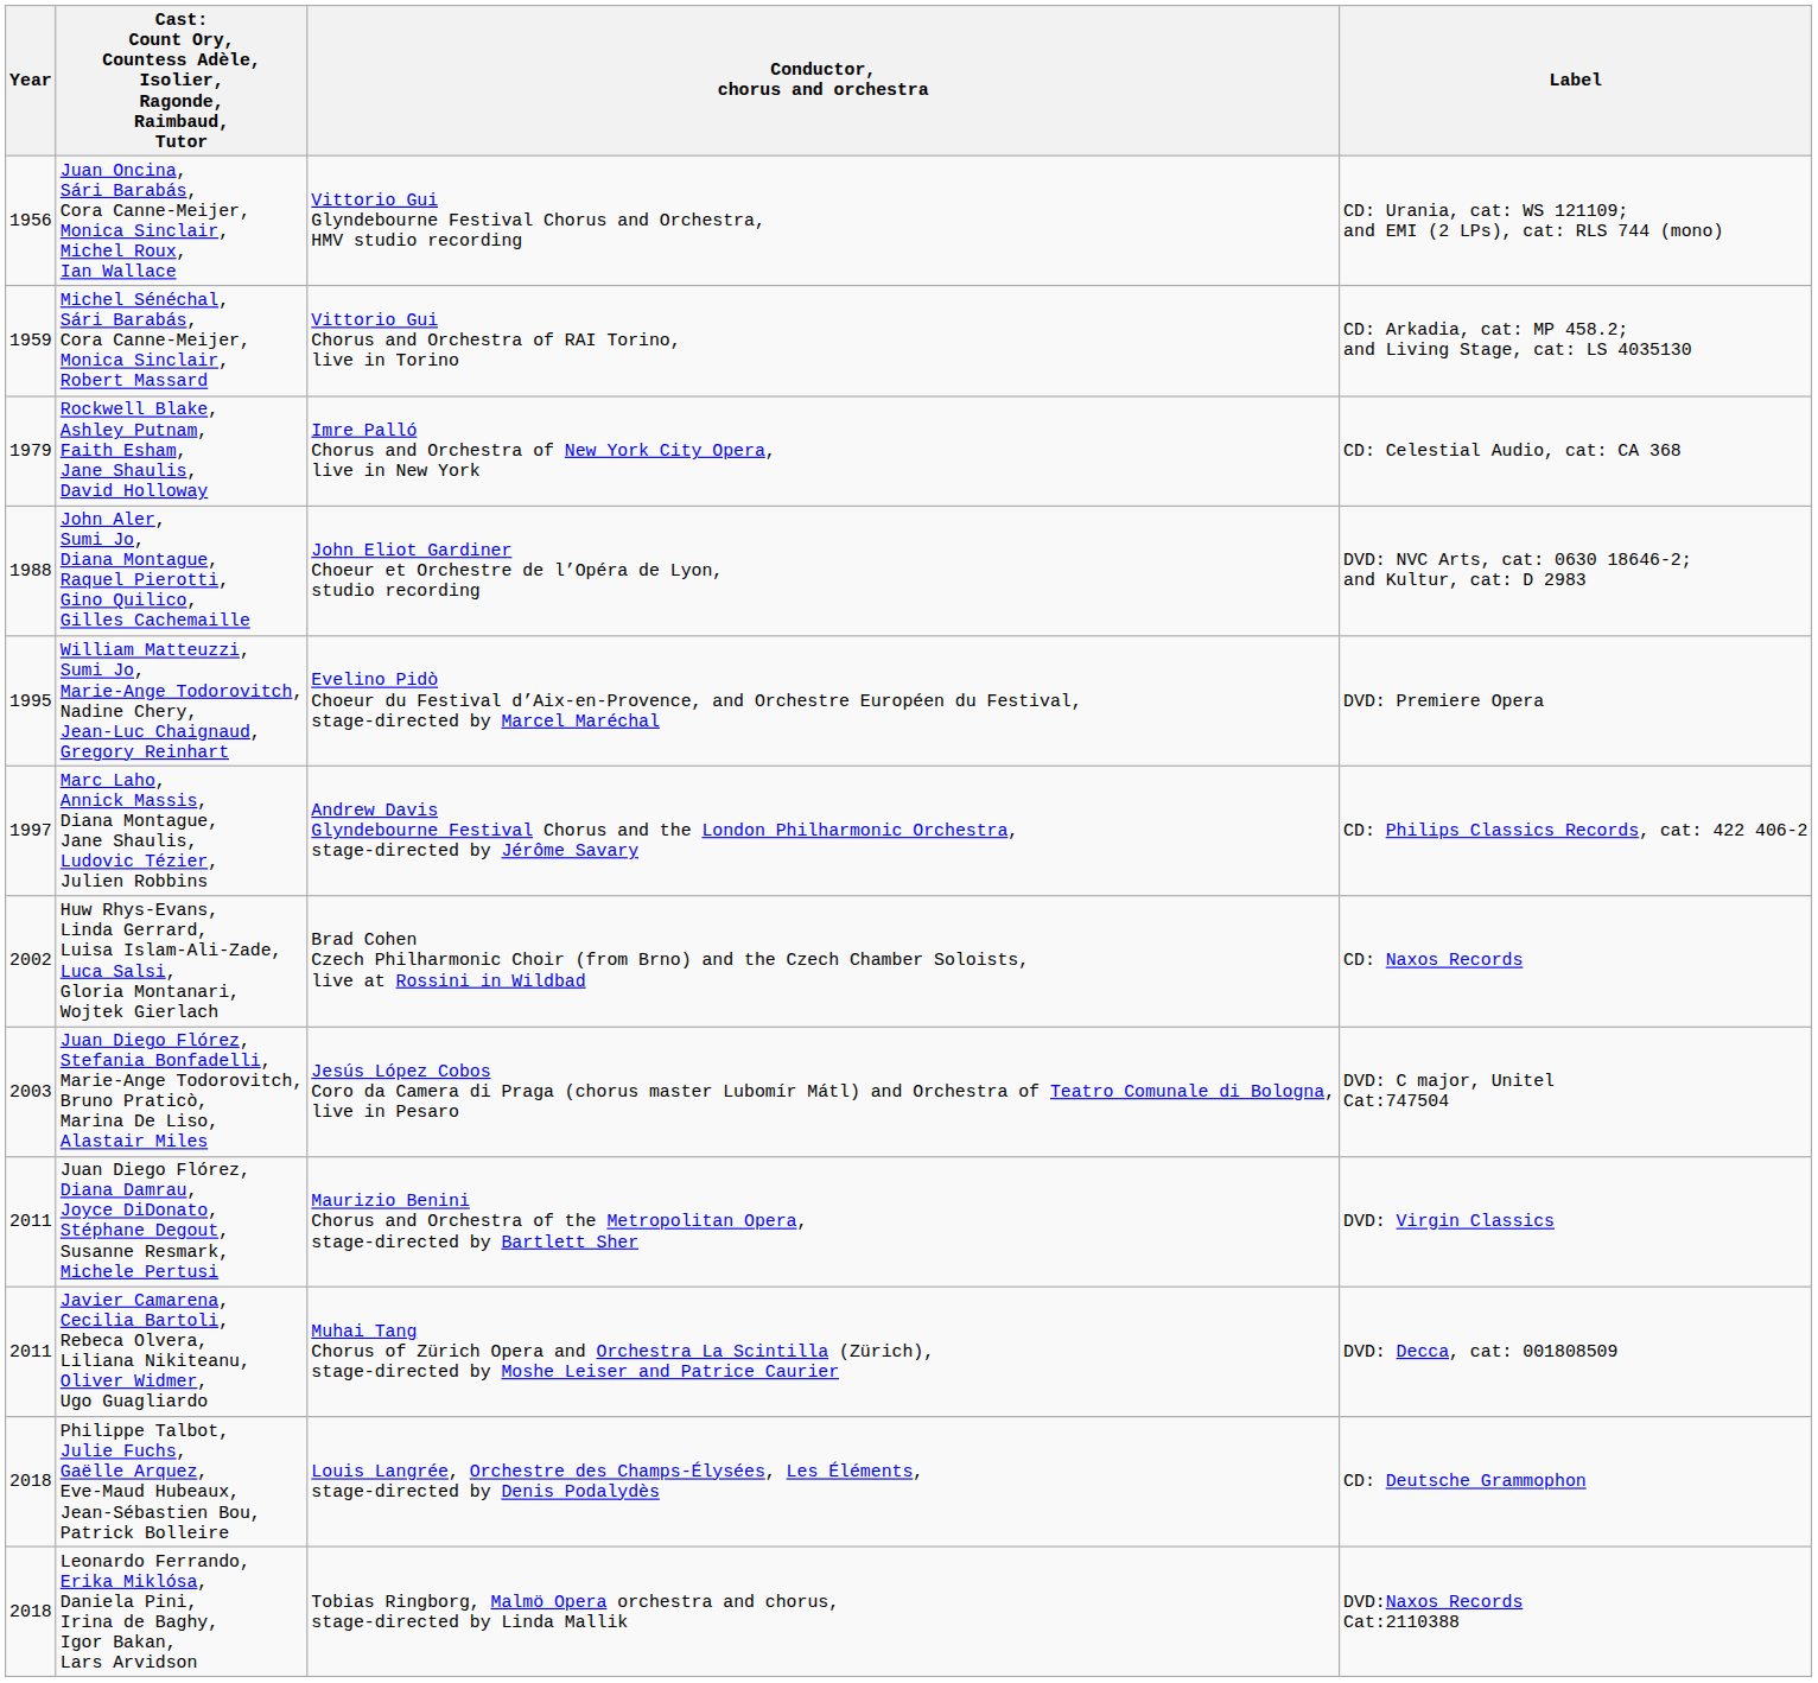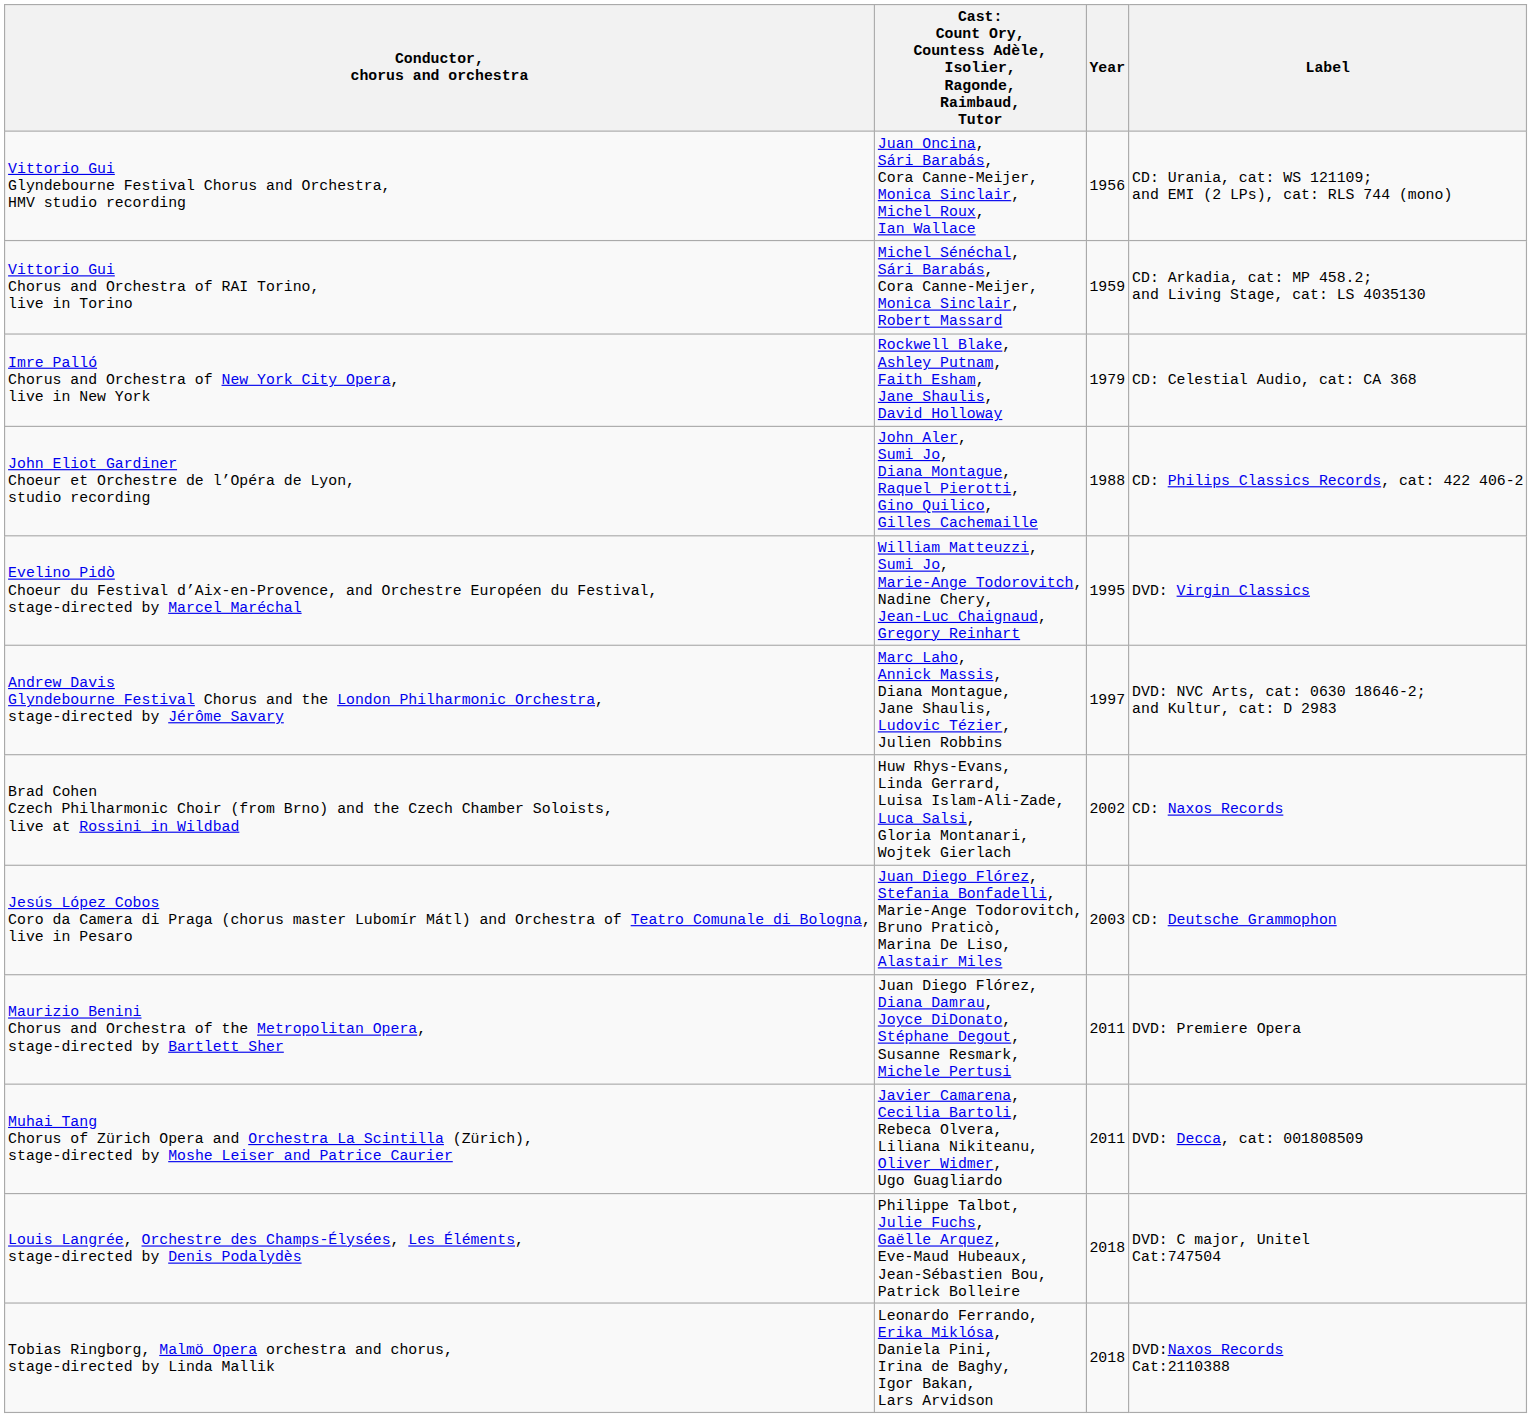columns swapped: Year <-> Conductor, chorus and orchestra
row 5 | Label: DVD: NVC Arts, cat: 0630 18646-2; and Kultur, cat: D 2983 -> CD: Philips Classics Records, cat: 422 406-2
row 6 | Label: DVD: Premiere Opera -> DVD: Virgin Classics
row 7 | Label: CD: Philips Classics Records, cat: 422 406-2 -> DVD: NVC Arts, cat: 0630 18646-2; and Kultur, cat: D 2983
row 9 | Label: DVD: C major, Unitel Cat:747504 -> CD: Deutsche Grammophon
row 10 | Label: DVD: Virgin Classics -> DVD: Premiere Opera
row 12 | Label: CD: Deutsche Grammophon -> DVD: C major, Unitel Cat:747504
